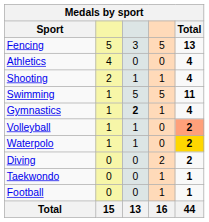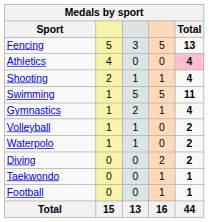Athletics | Total: no background -> pink background
Gymnastics | column 3: bold -> normal
Volleyball | Total: lightsalmon background -> no background
Waterpolo | Total: gold background -> no background
